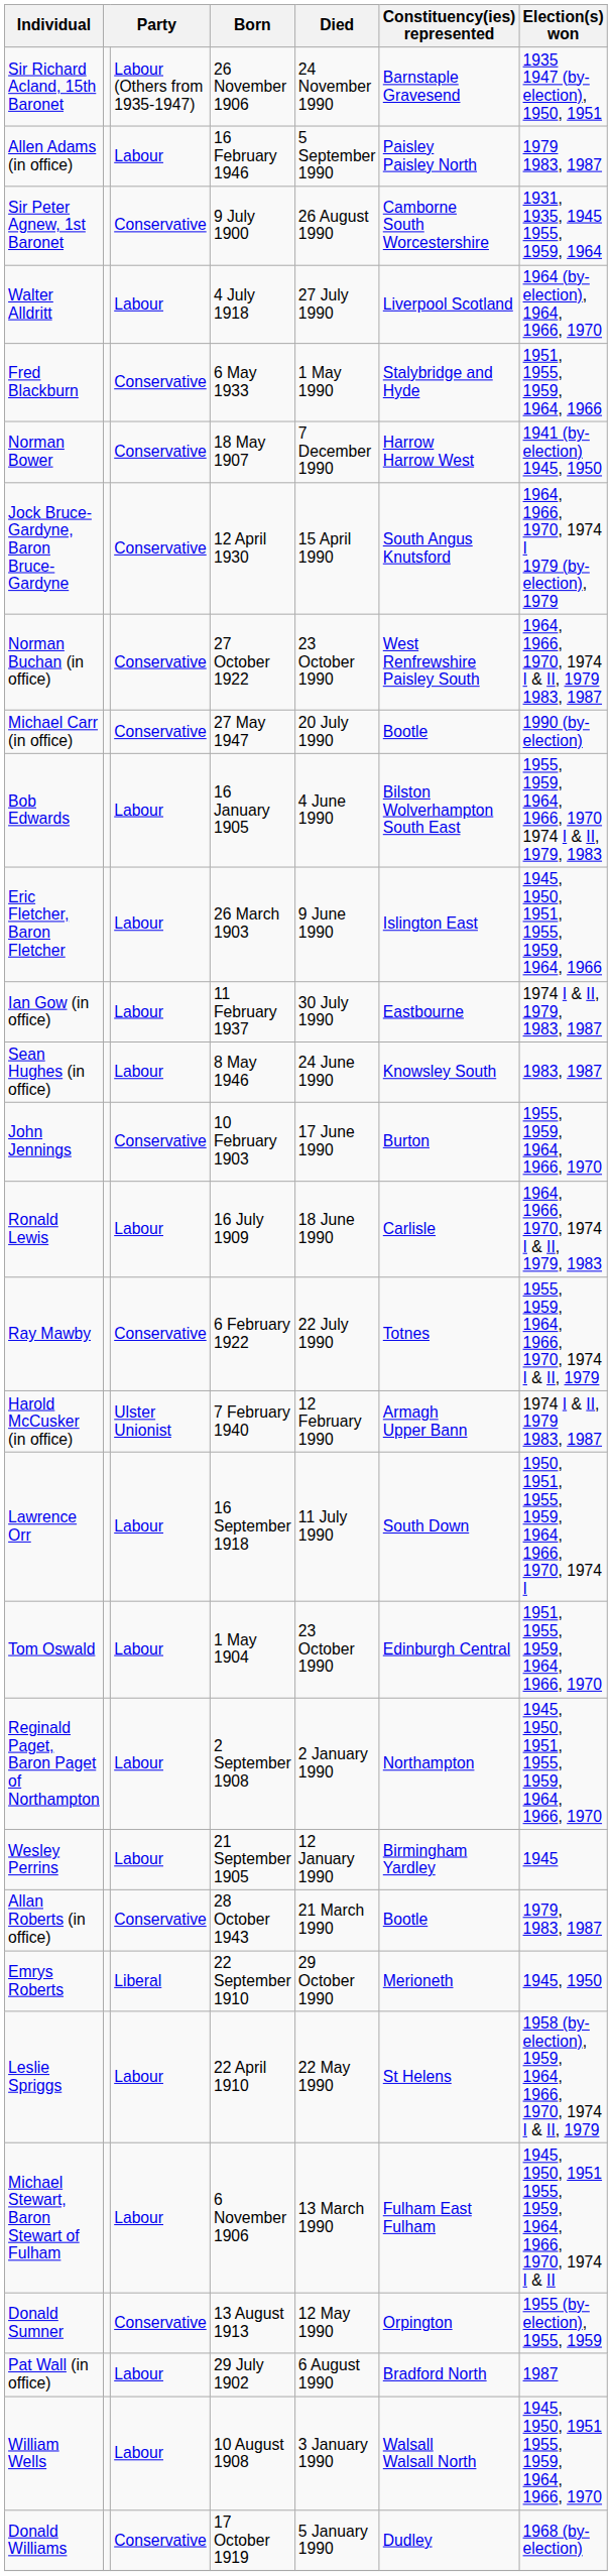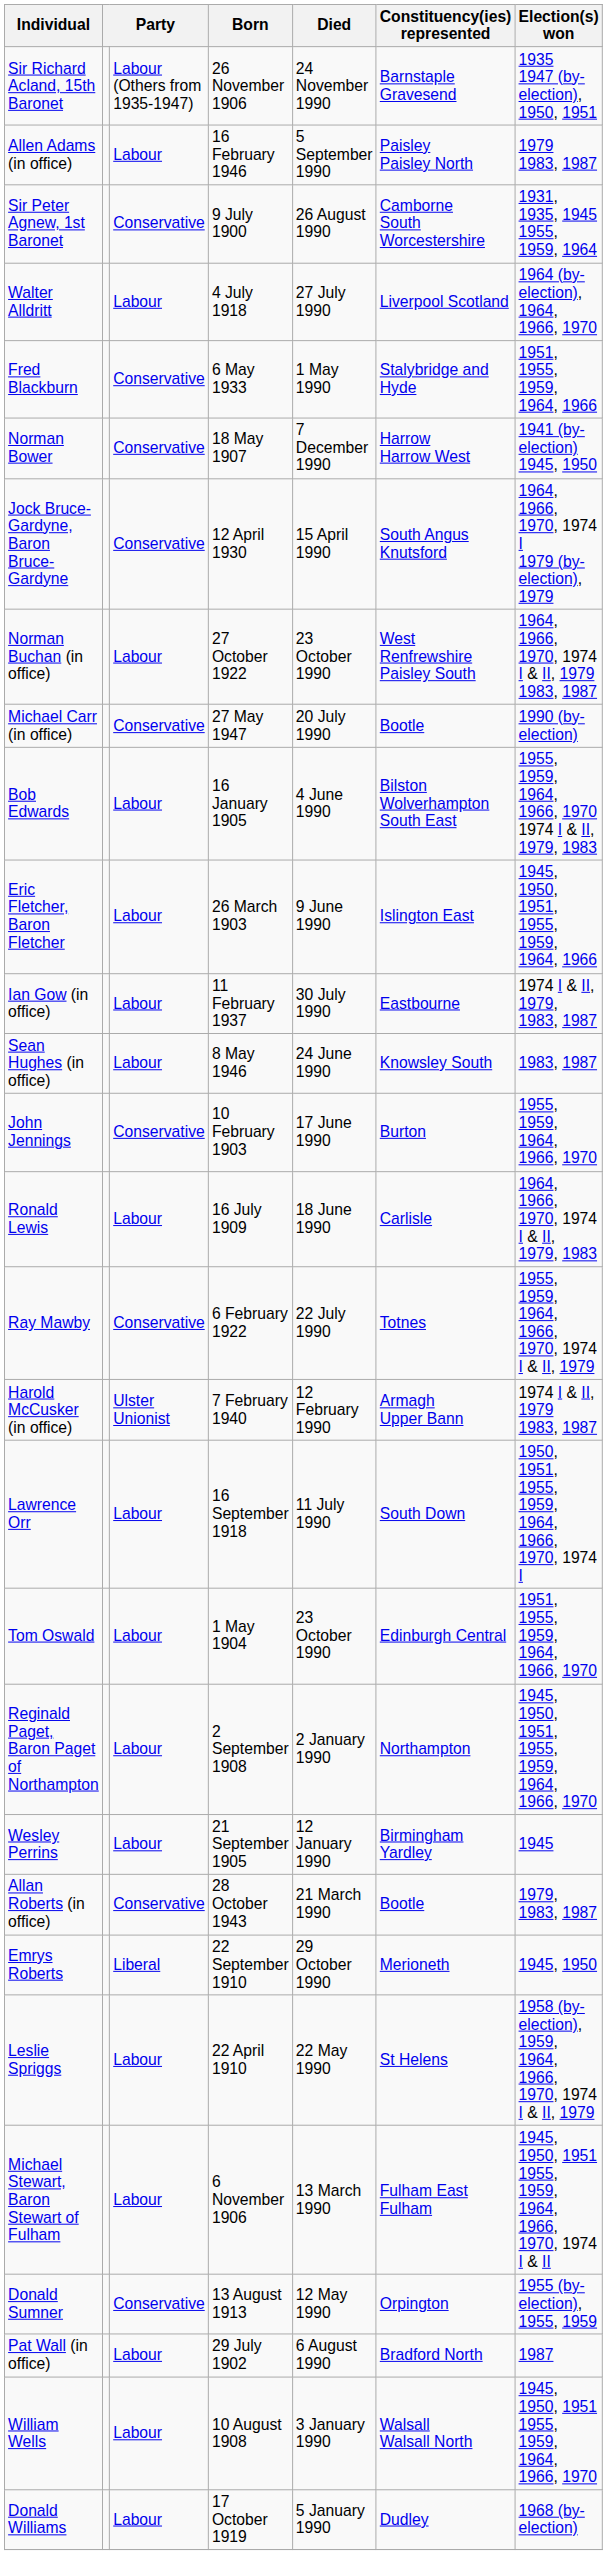Norman Buchan (in office) | column 3: Conservative -> Labour
Donald Williams | column 3: Conservative -> Labour
